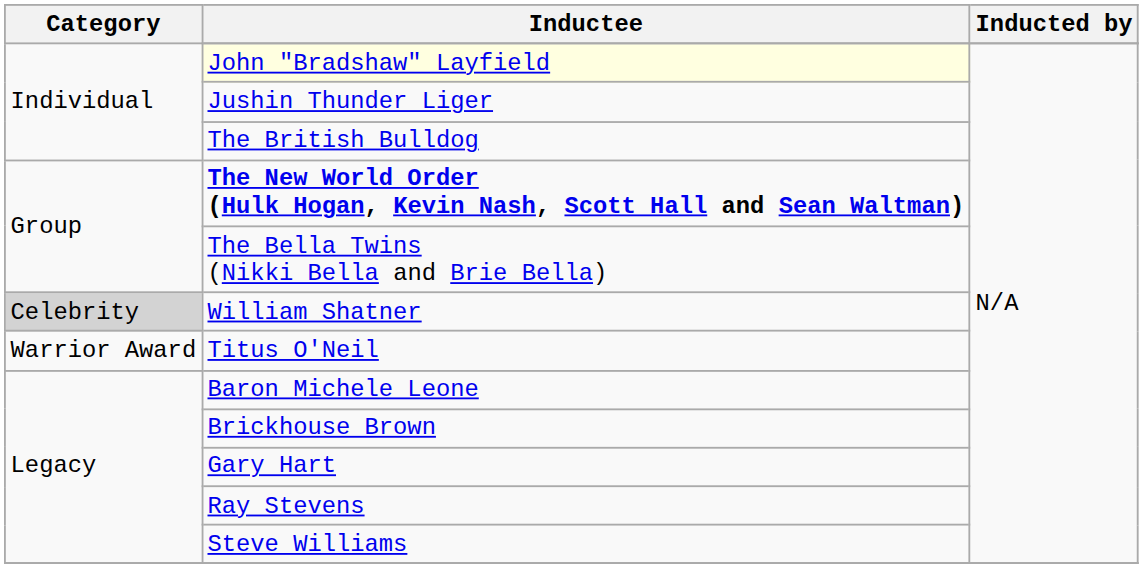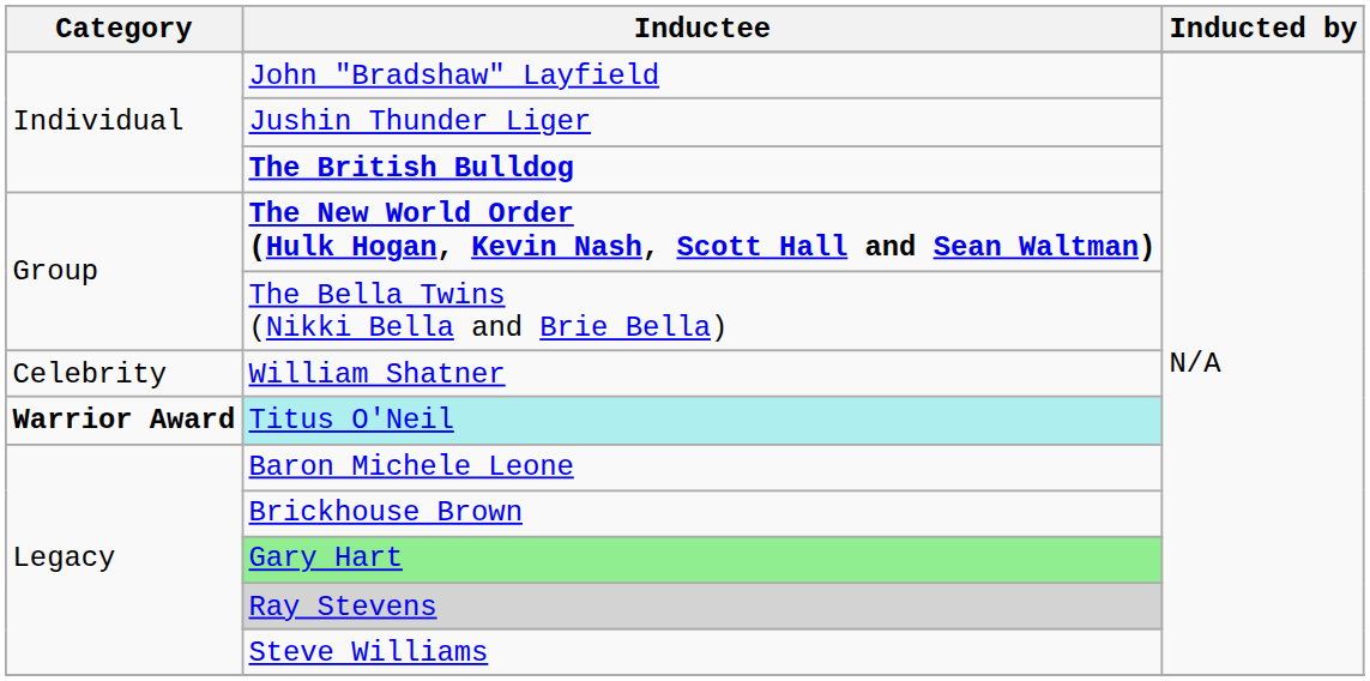John "Bradshaw" Layfield | Inductee: lightyellow background -> no background
The British Bulldog | Inductee: normal -> bold
William Shatner | Category: lightgrey background -> no background
Titus O'Neil | Category: normal -> bold
Titus O'Neil | Inductee: no background -> paleturquoise background
Gary Hart | Inductee: no background -> lightgreen background
Ray Stevens | Inductee: no background -> lightgrey background
